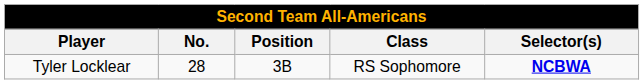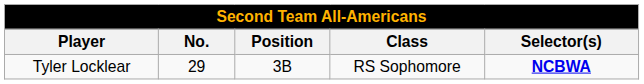Tyler Locklear | No.: 28 -> 29
